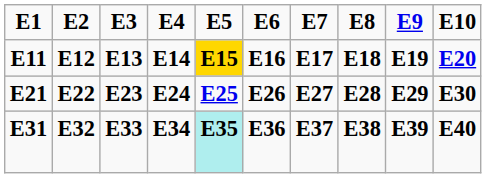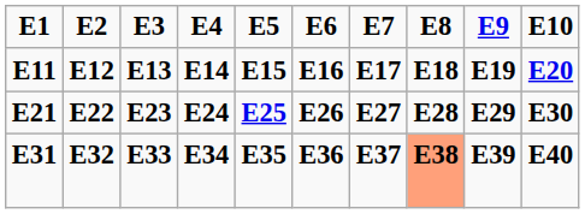E11 | column 5: gold background -> no background
E31 | column 5: paleturquoise background -> no background
E31 | column 8: no background -> lightsalmon background
